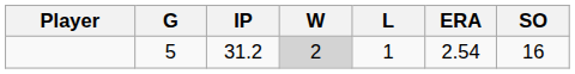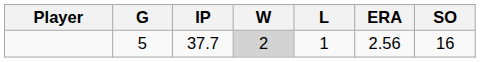row 2 | IP: 31.2 -> 37.7
row 2 | ERA: 2.54 -> 2.56
